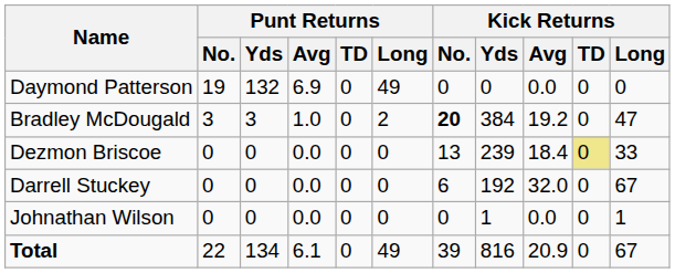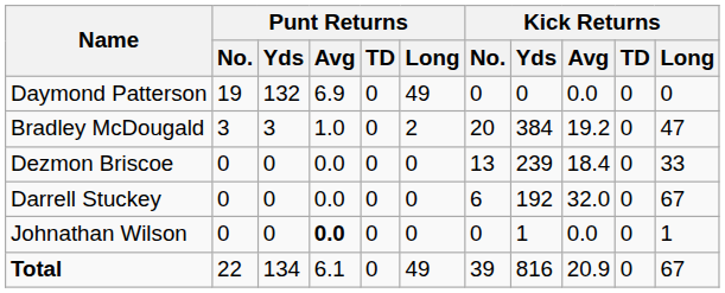Bradley McDougald | Kick Returns / No.: bold -> normal
Dezmon Briscoe | Kick Returns / TD: khaki background -> no background
Johnathan Wilson | Punt Returns / Avg: normal -> bold
